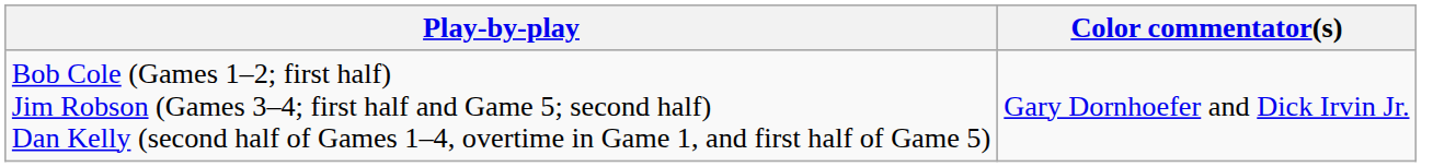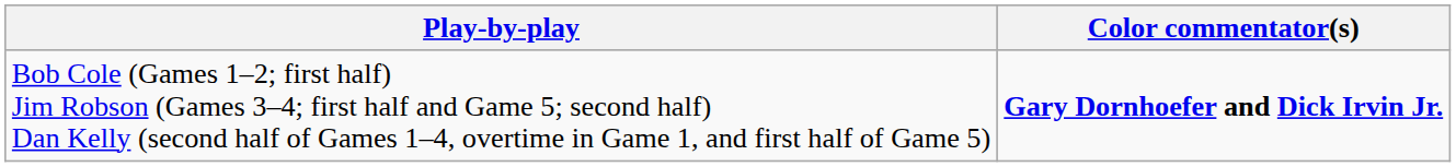row 2 | Color commentator(s): normal -> bold
